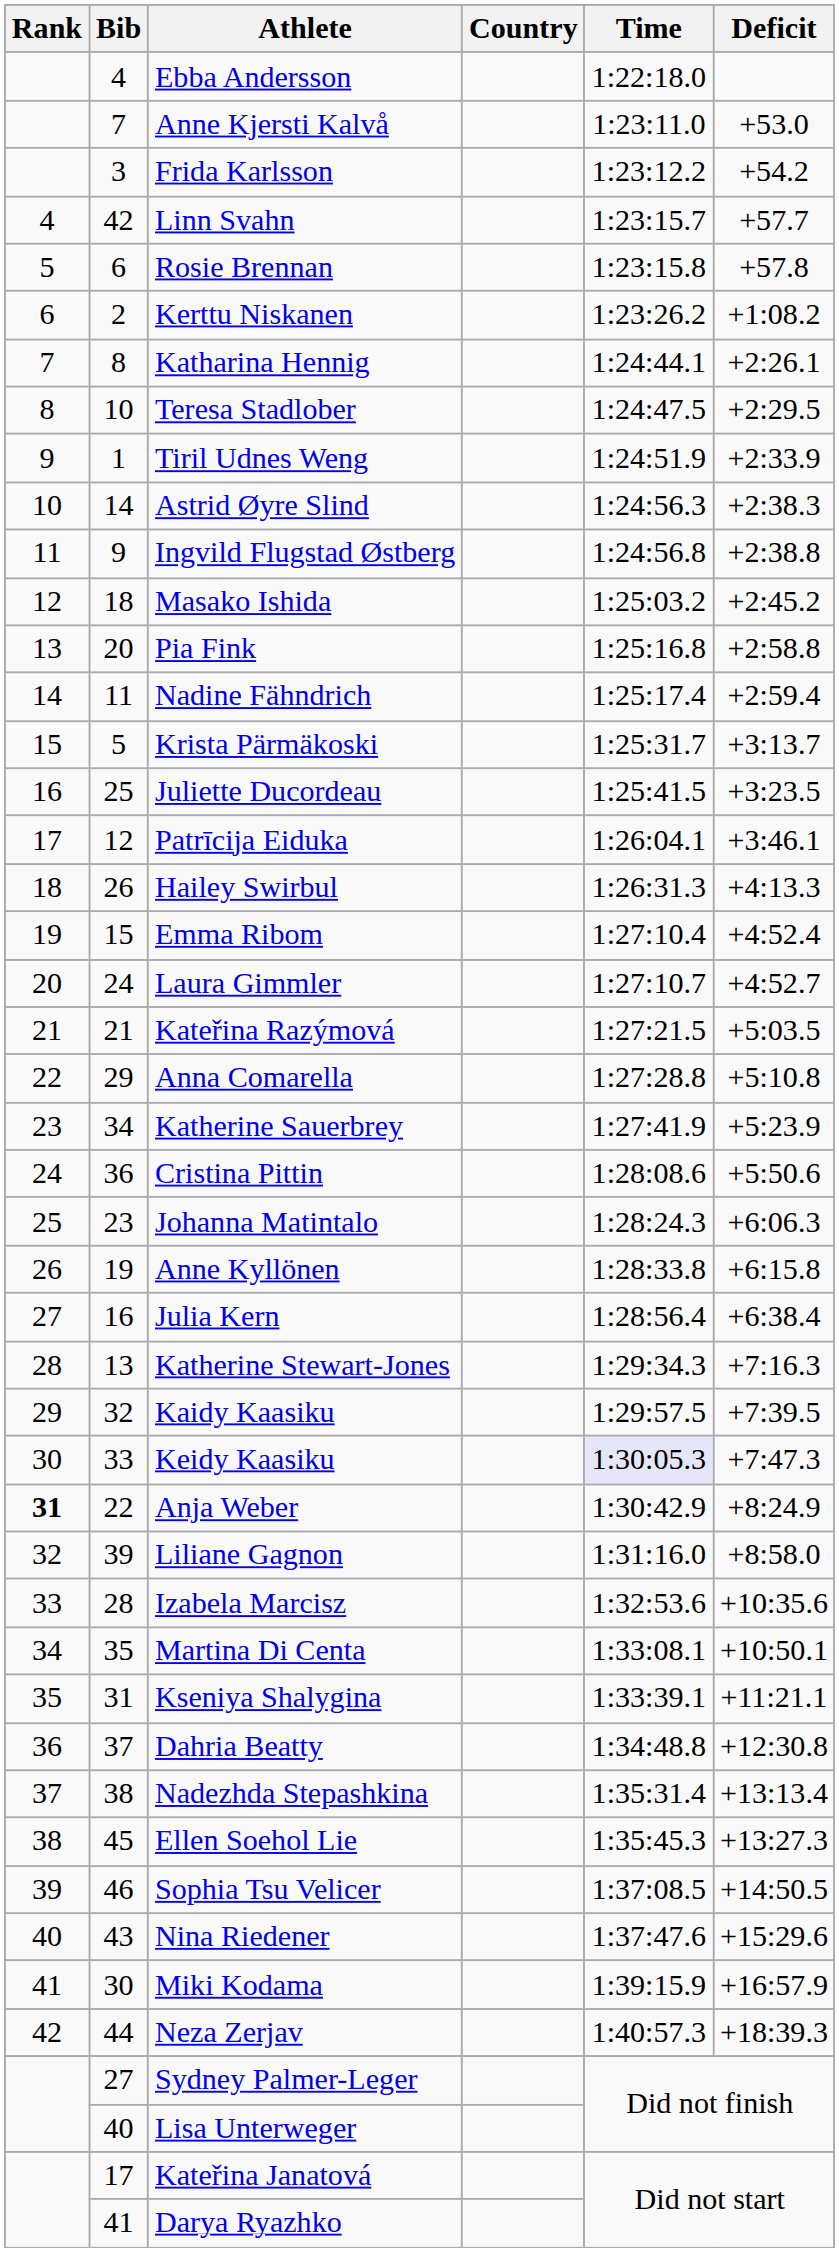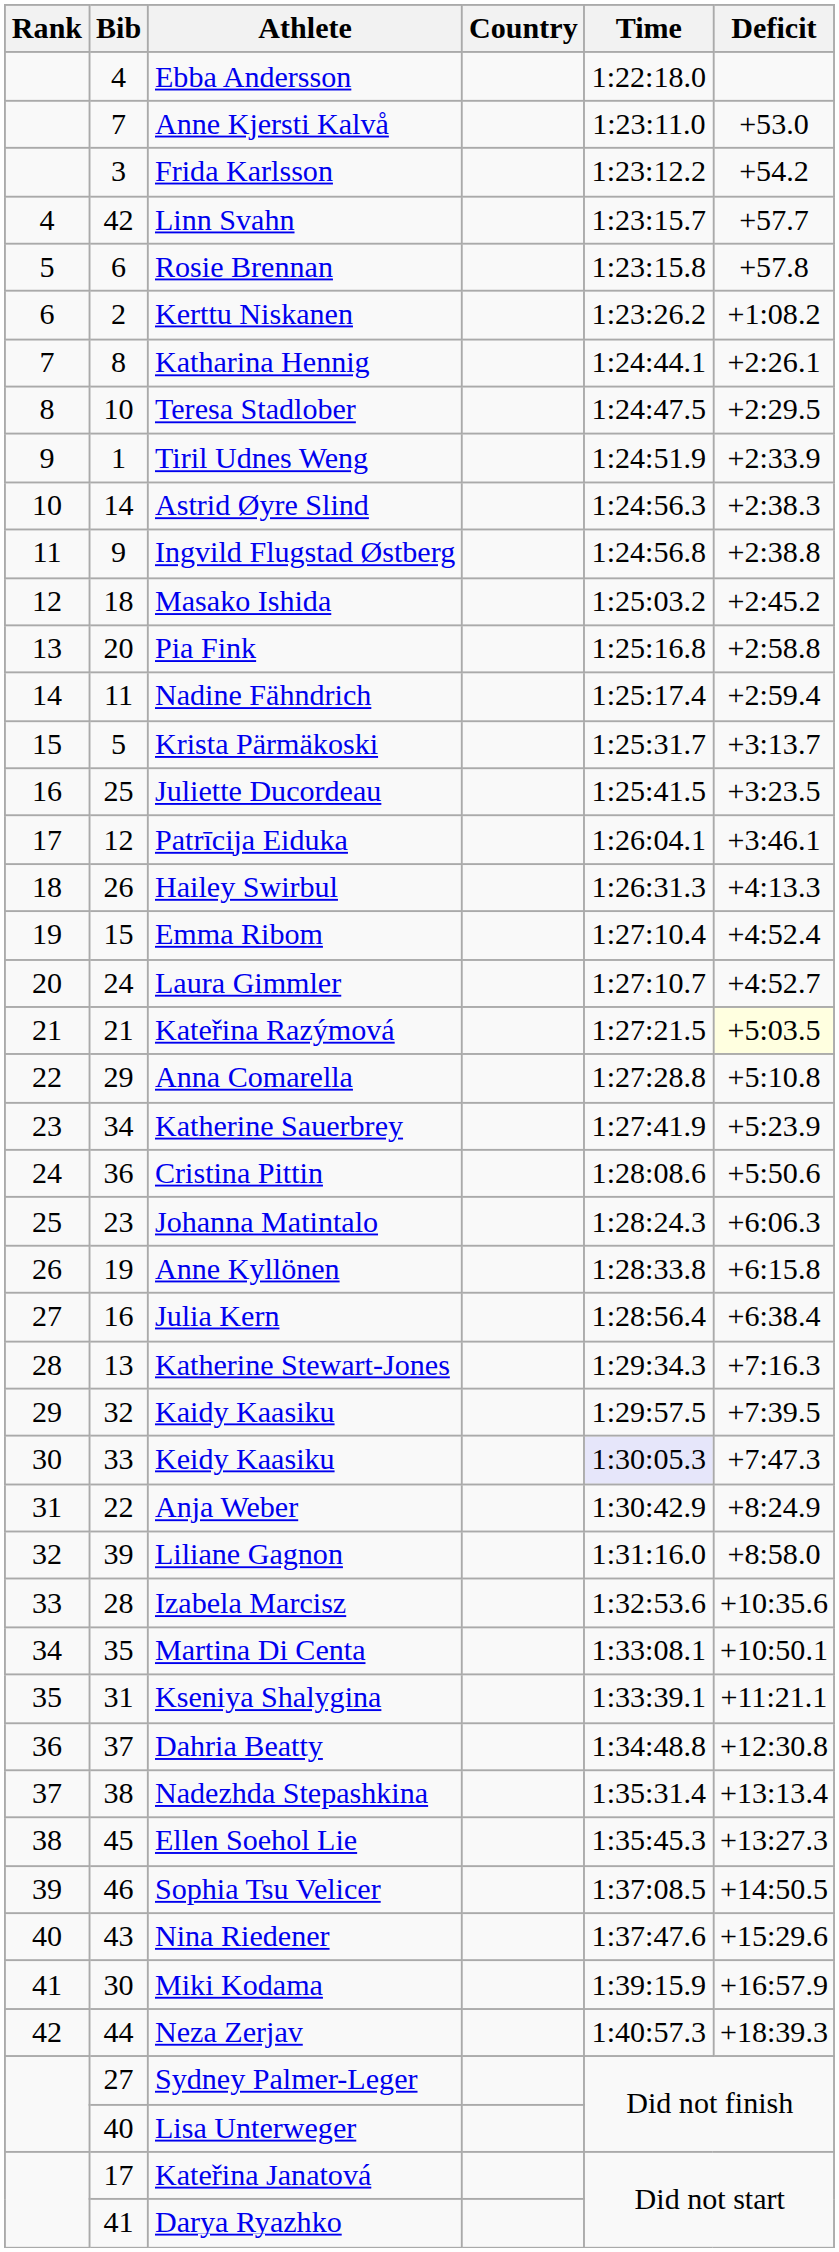Kateřina Razýmová | Deficit: no background -> lightyellow background
Anja Weber | Rank: bold -> normal
